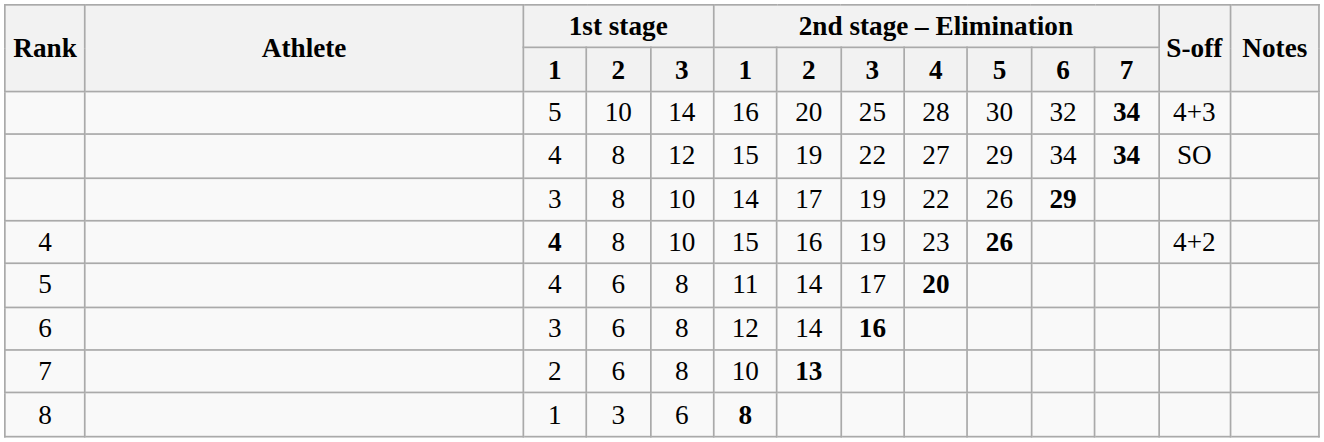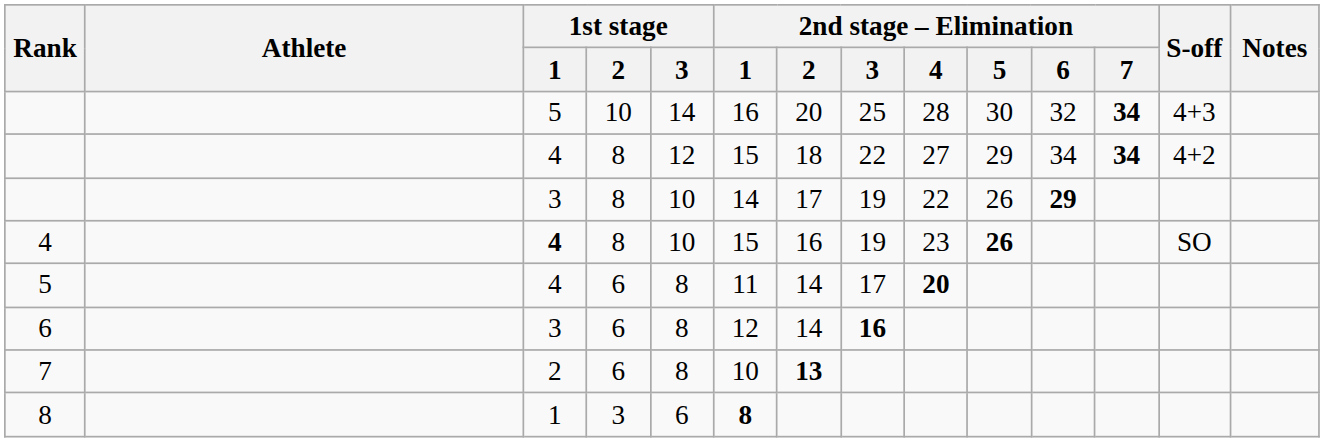row 4 | 2nd stage – Elimination / 2: 19 -> 18
row 4 | S-off: SO -> 4+2
row 6 | S-off: 4+2 -> SO
